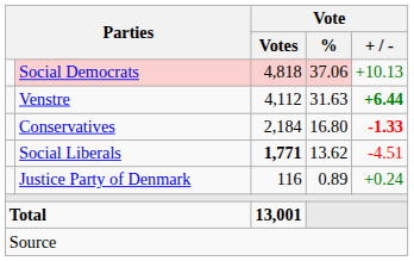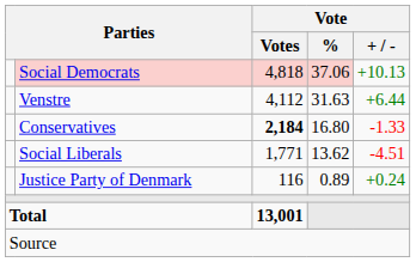Venstre | Vote / + / -: bold -> normal
Conservatives | Vote / Votes: normal -> bold
Conservatives | Vote / + / -: bold -> normal
Social Liberals | Vote / Votes: bold -> normal
